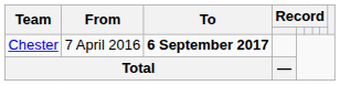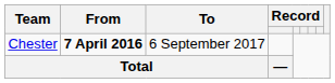Chester | From: normal -> bold
Chester | To: bold -> normal
